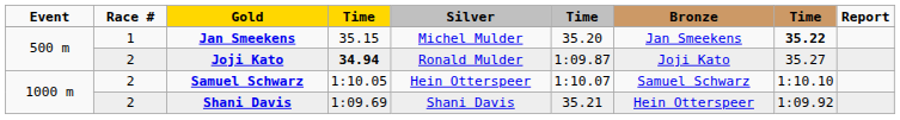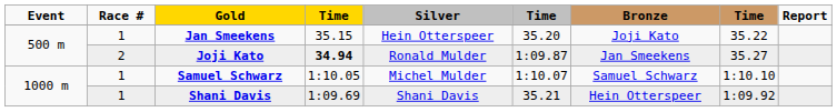row 2 | Silver: Michel Mulder -> Hein Otterspeer
row 2 | Bronze: Jan Smeekens -> Joji Kato
row 2 | column 8: bold -> normal
row 3 | Bronze: Joji Kato -> Jan Smeekens
row 4 | Race #: 2 -> 1
row 4 | Silver: Hein Otterspeer -> Michel Mulder
row 5 | Race #: 2 -> 1
